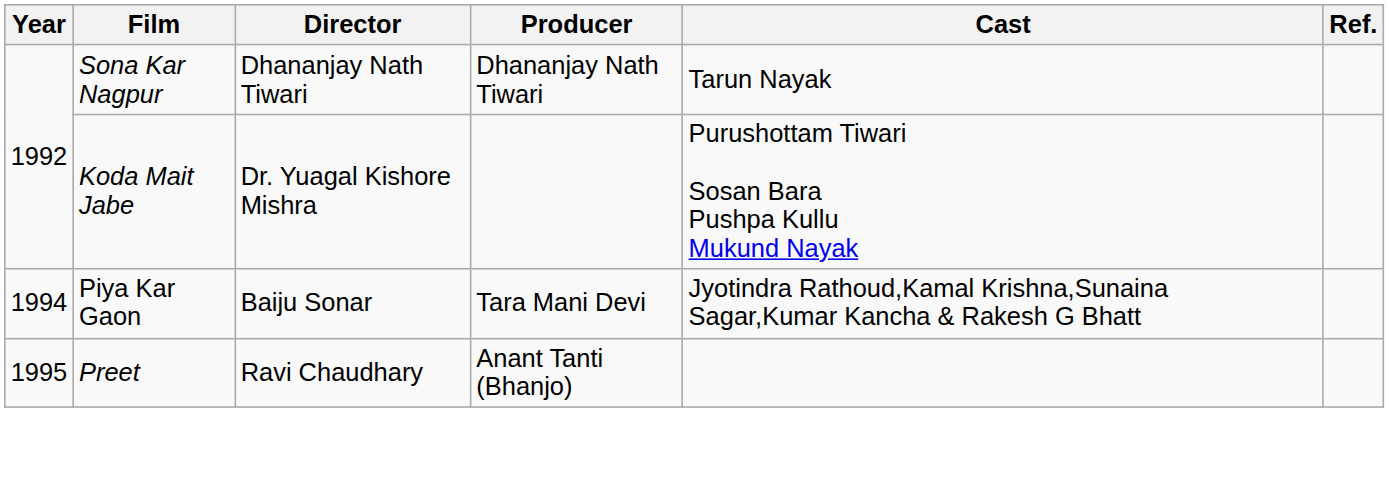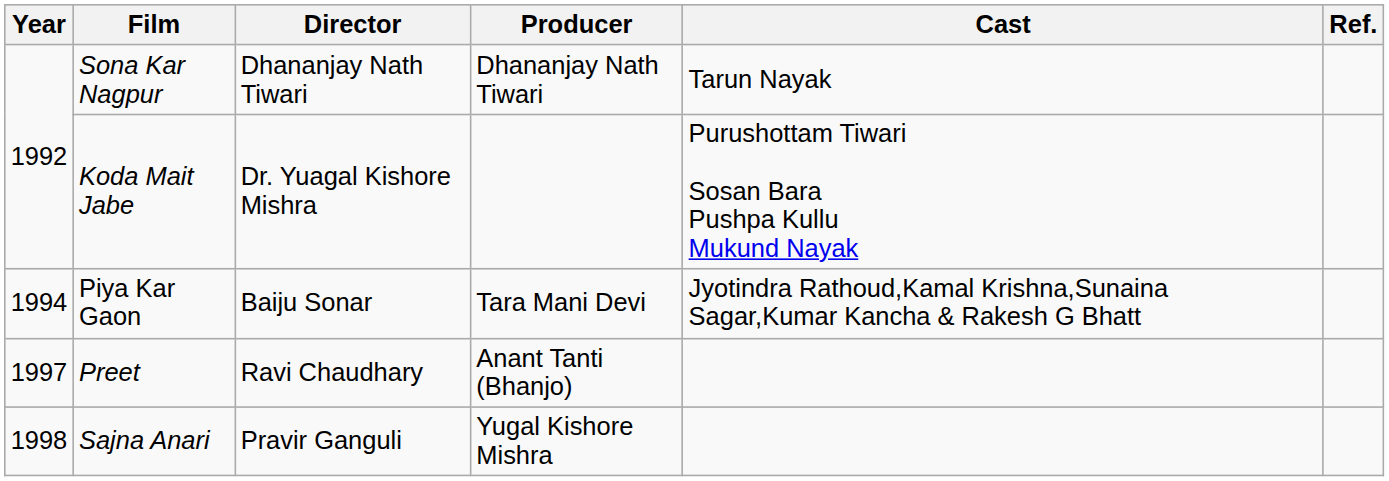Preet | Year: 1995 -> 1997
+ row: 1998 | Sajna Anari | Pravir Ganguli | Yugal Kishore Mishra
